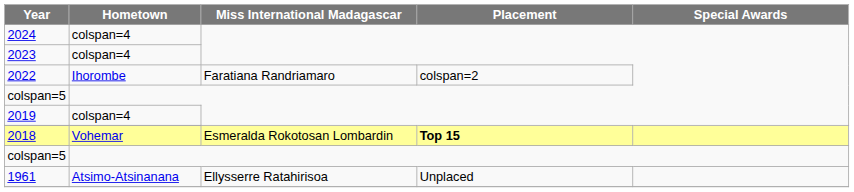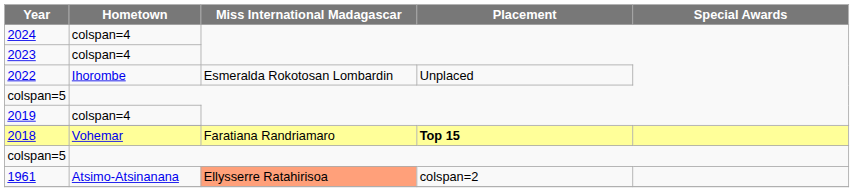2022 | Miss International Madagascar: Faratiana Randriamaro -> Esmeralda Rokotosan Lombardin
2022 | Placement: colspan=2 -> Unplaced
2018 | Miss International Madagascar: Esmeralda Rokotosan Lombardin -> Faratiana Randriamaro
1961 | Miss International Madagascar: no background -> lightsalmon background
1961 | Placement: Unplaced -> colspan=2
